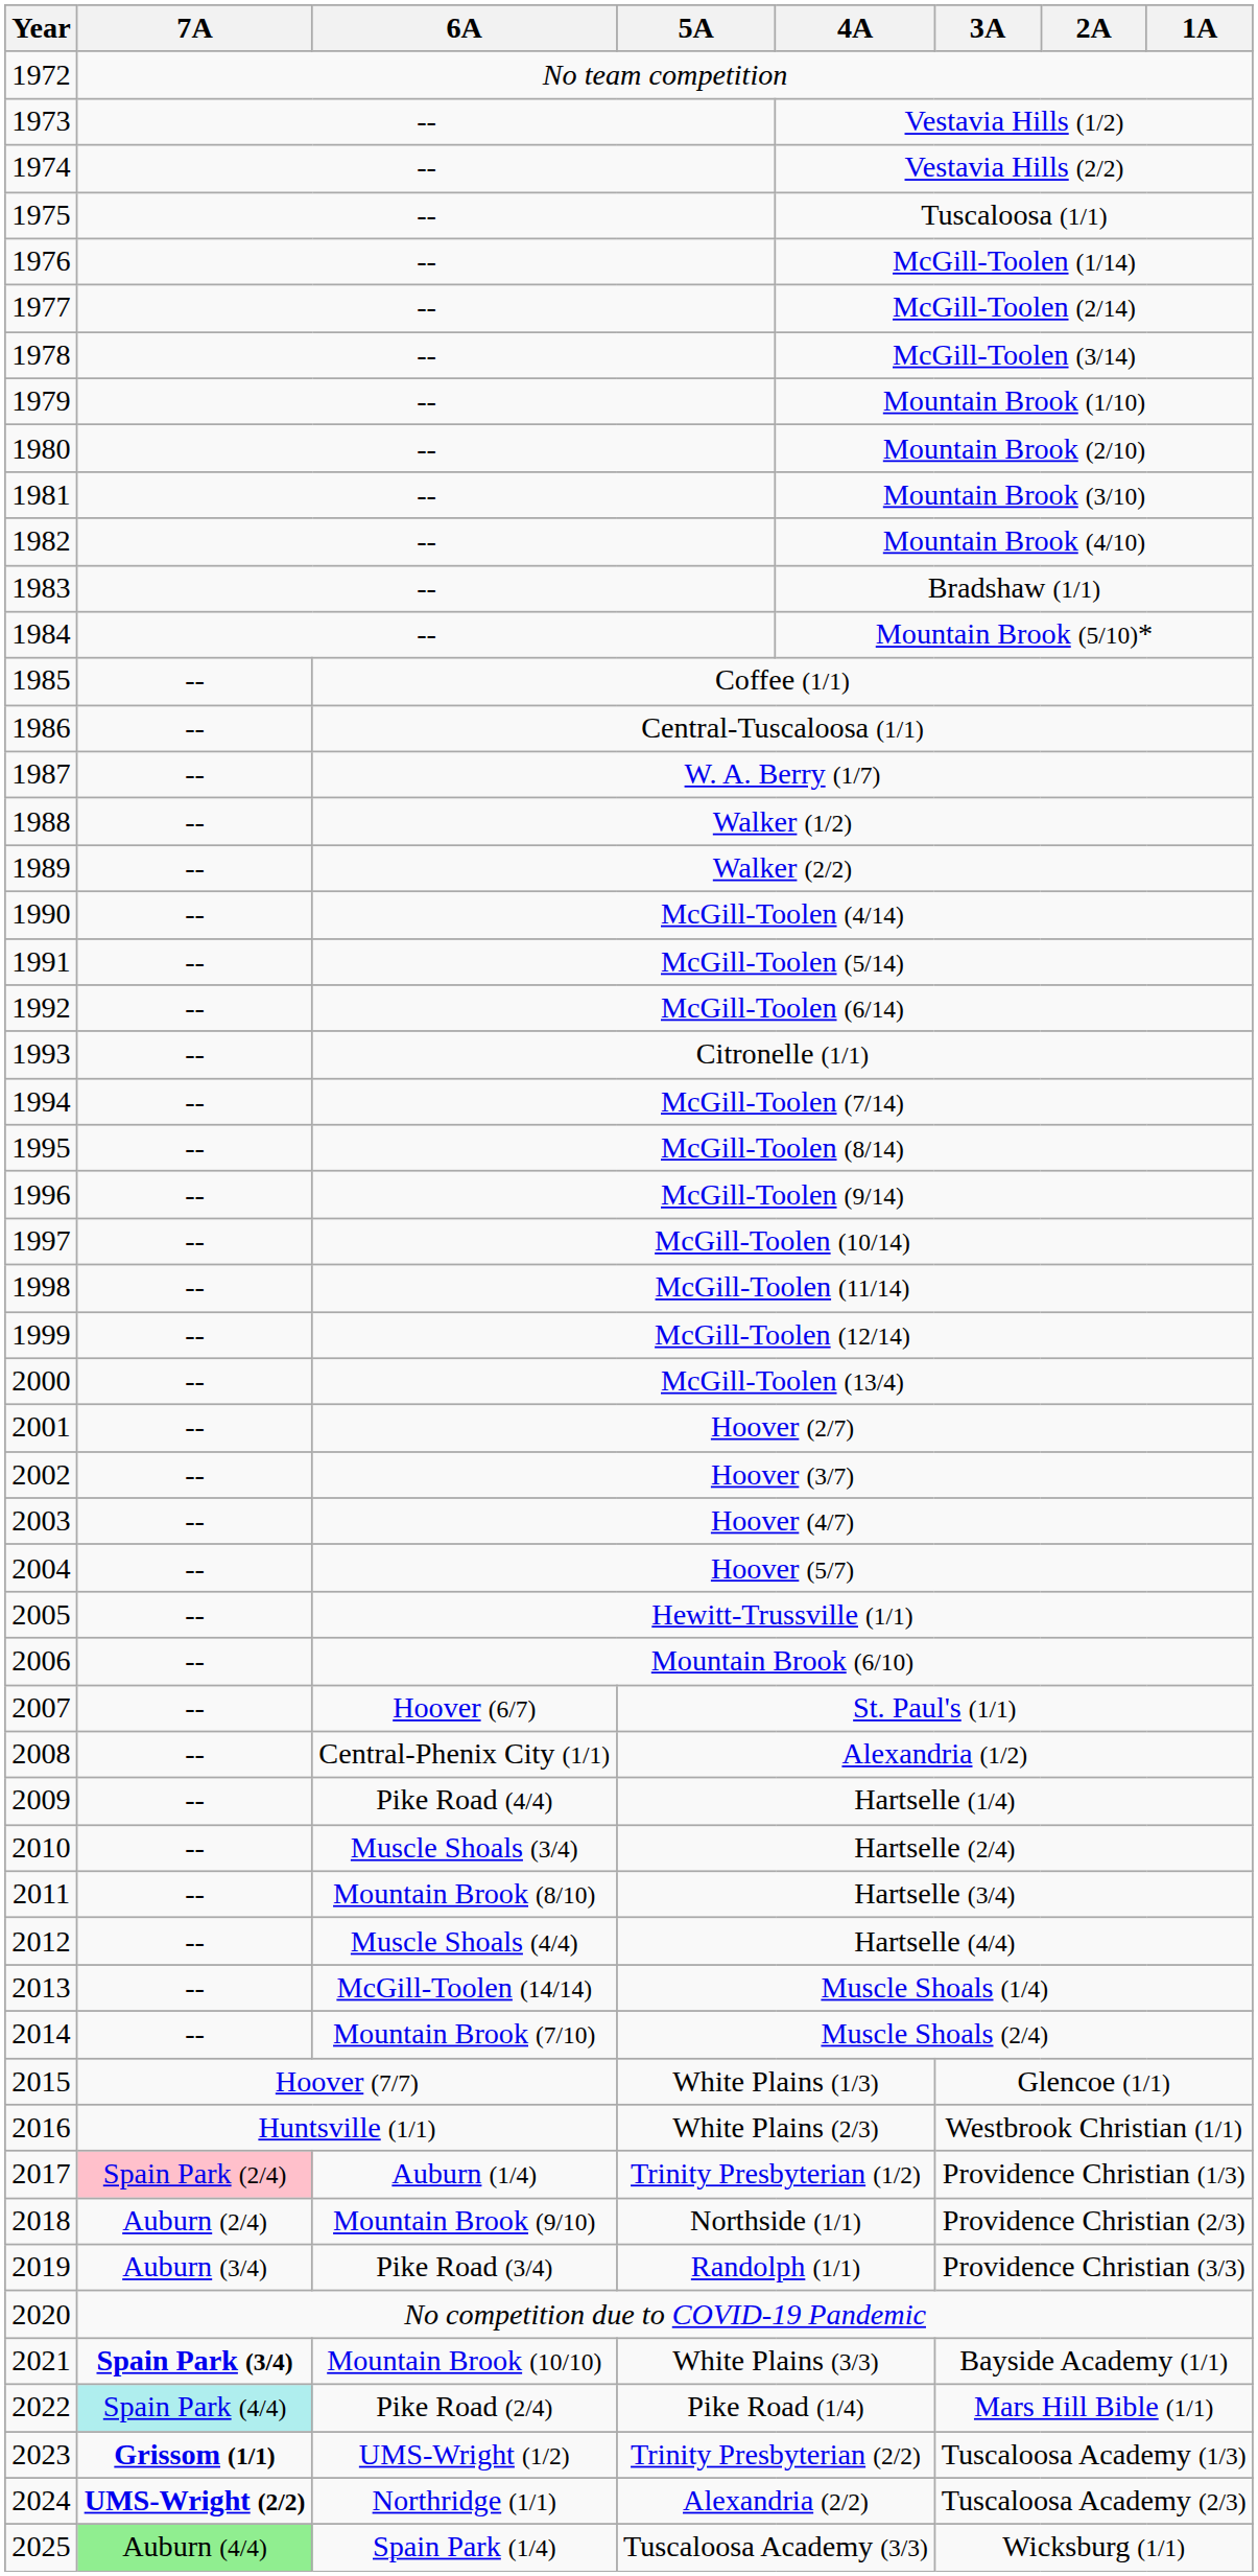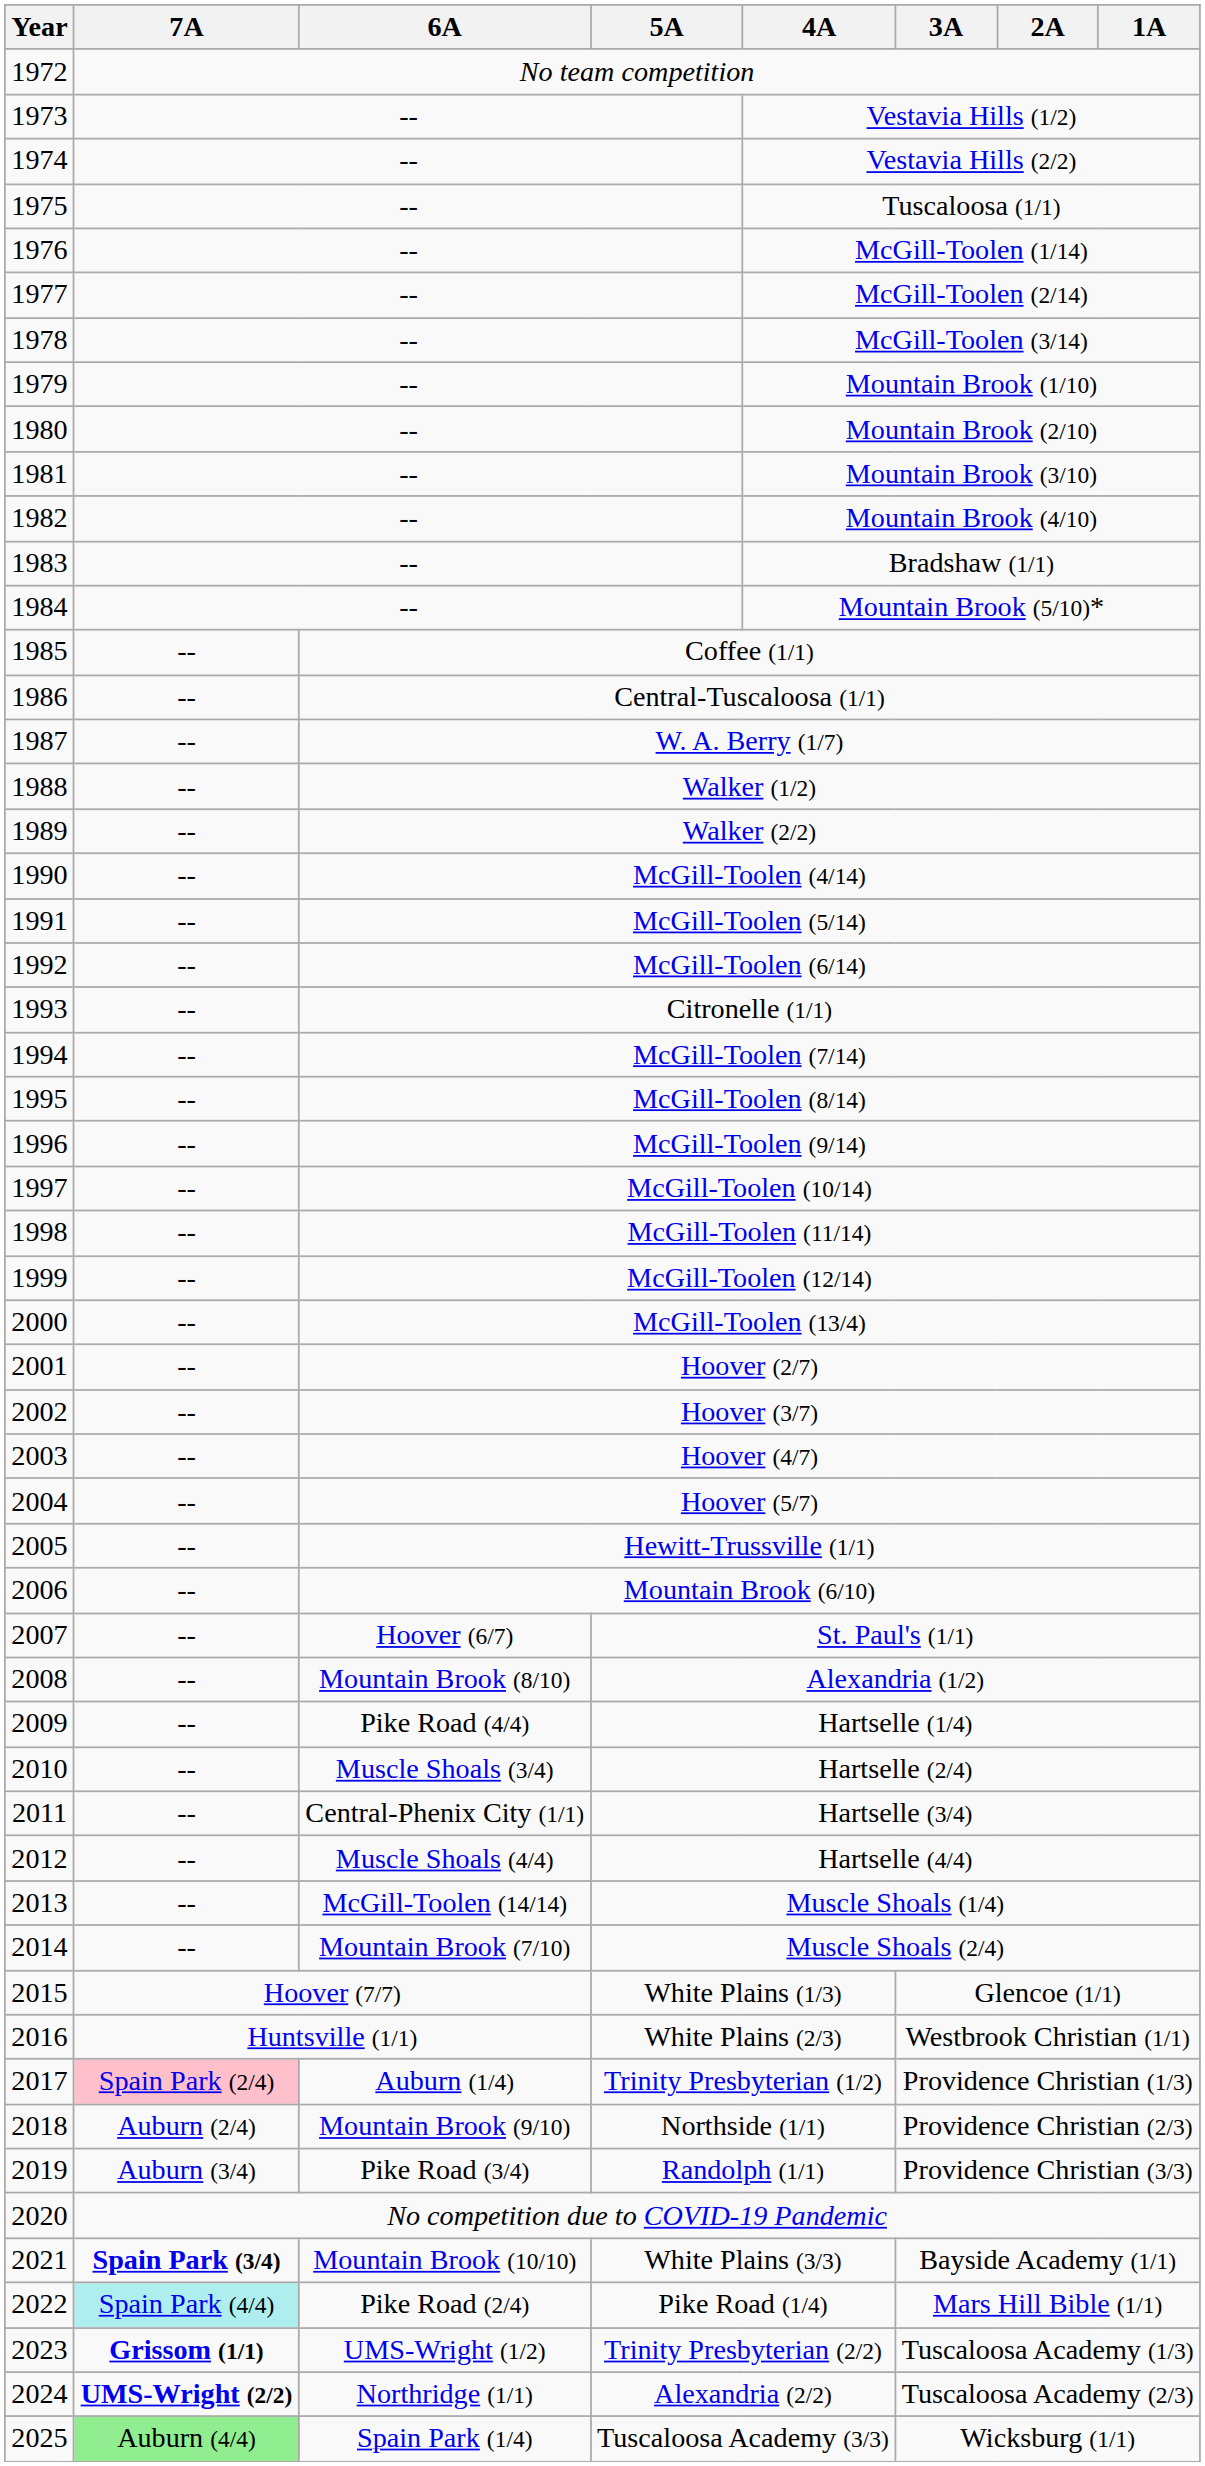2008 | 6A: Central-Phenix City (1/1) -> Mountain Brook (8/10)
2011 | 6A: Mountain Brook (8/10) -> Central-Phenix City (1/1)
